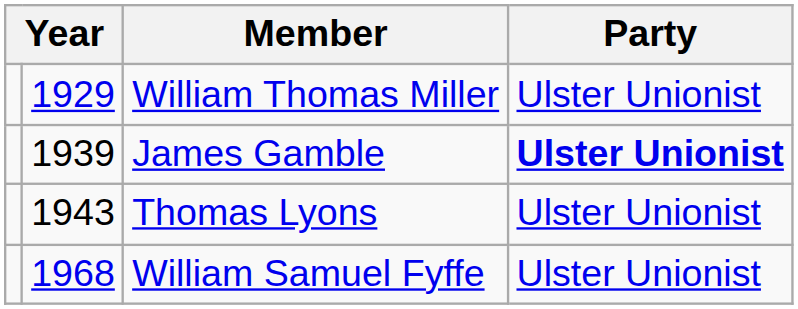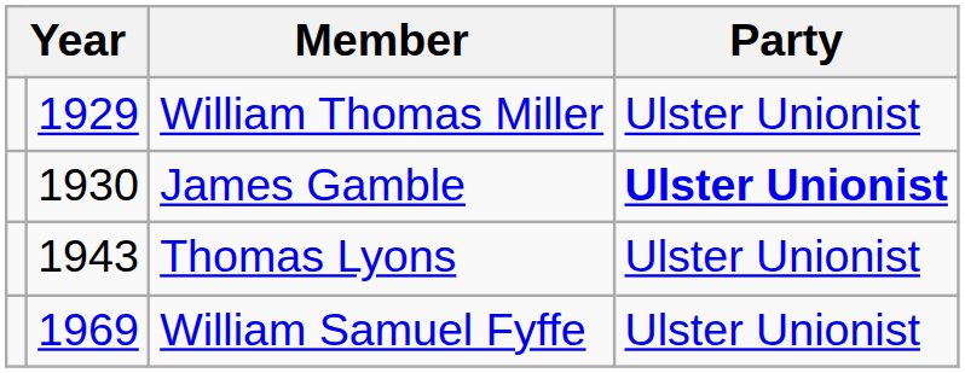James Gamble | column 2: 1939 -> 1930
William Samuel Fyffe | column 2: 1968 -> 1969
